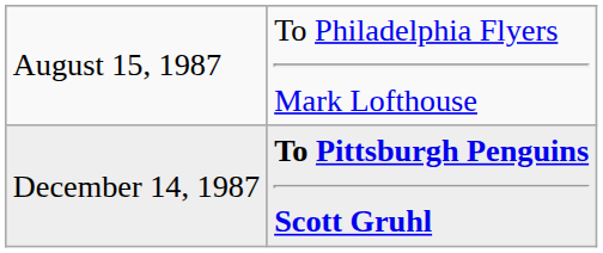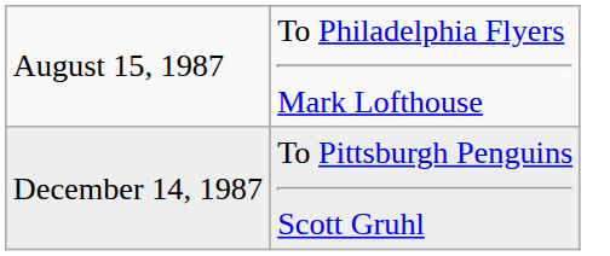December 14, 1987 | column 2: bold -> normal
